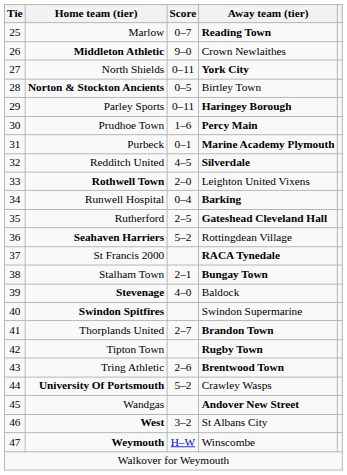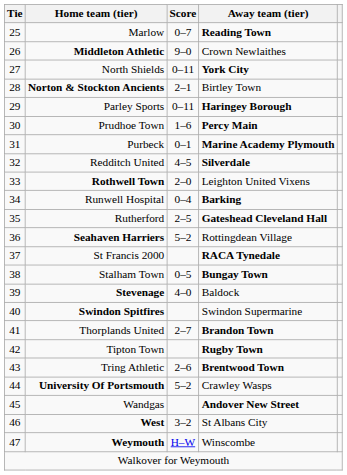Norton & Stockton Ancients | Score: 0–5 -> 2–1
Stalham Town | Score: 2–1 -> 0–5
